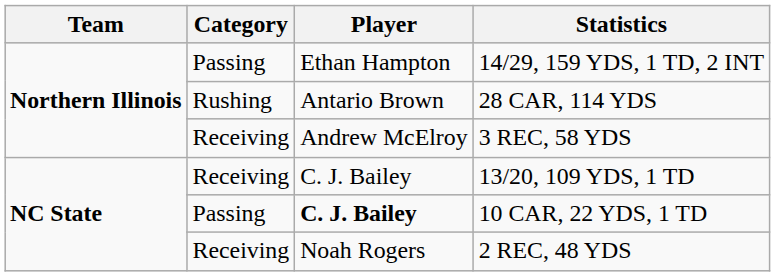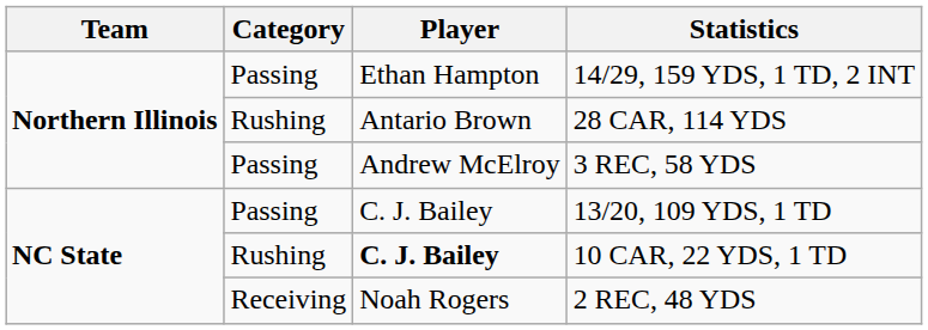3 REC, 58 YDS | Category: Receiving -> Passing
13/20, 109 YDS, 1 TD | Category: Receiving -> Passing
10 CAR, 22 YDS, 1 TD | Category: Passing -> Rushing
